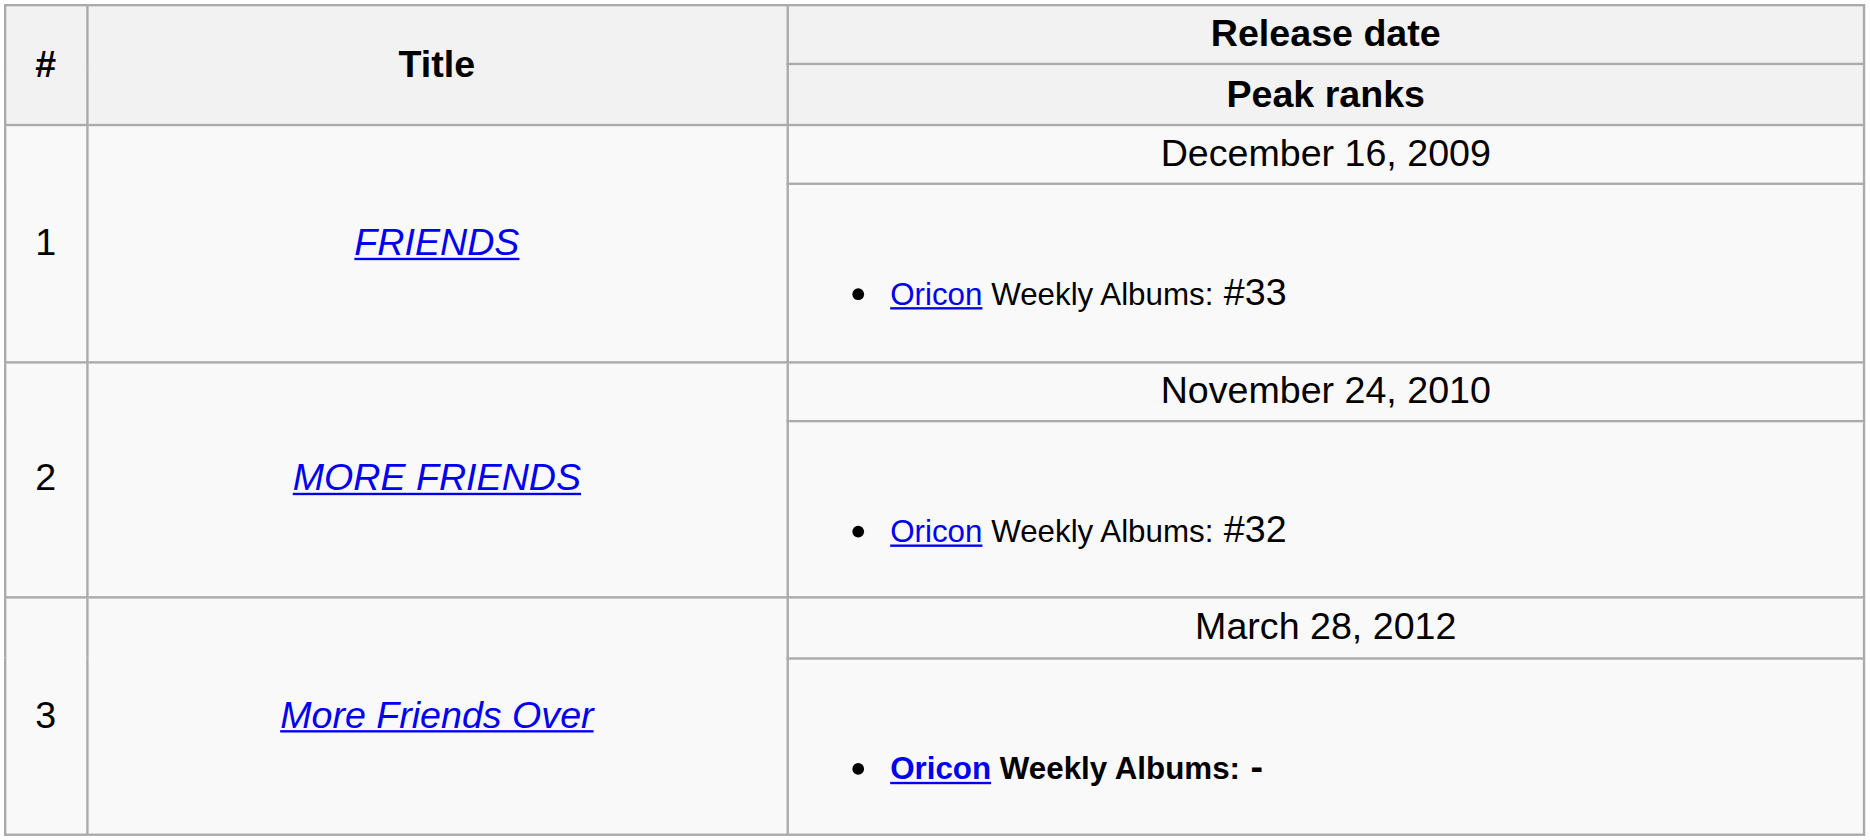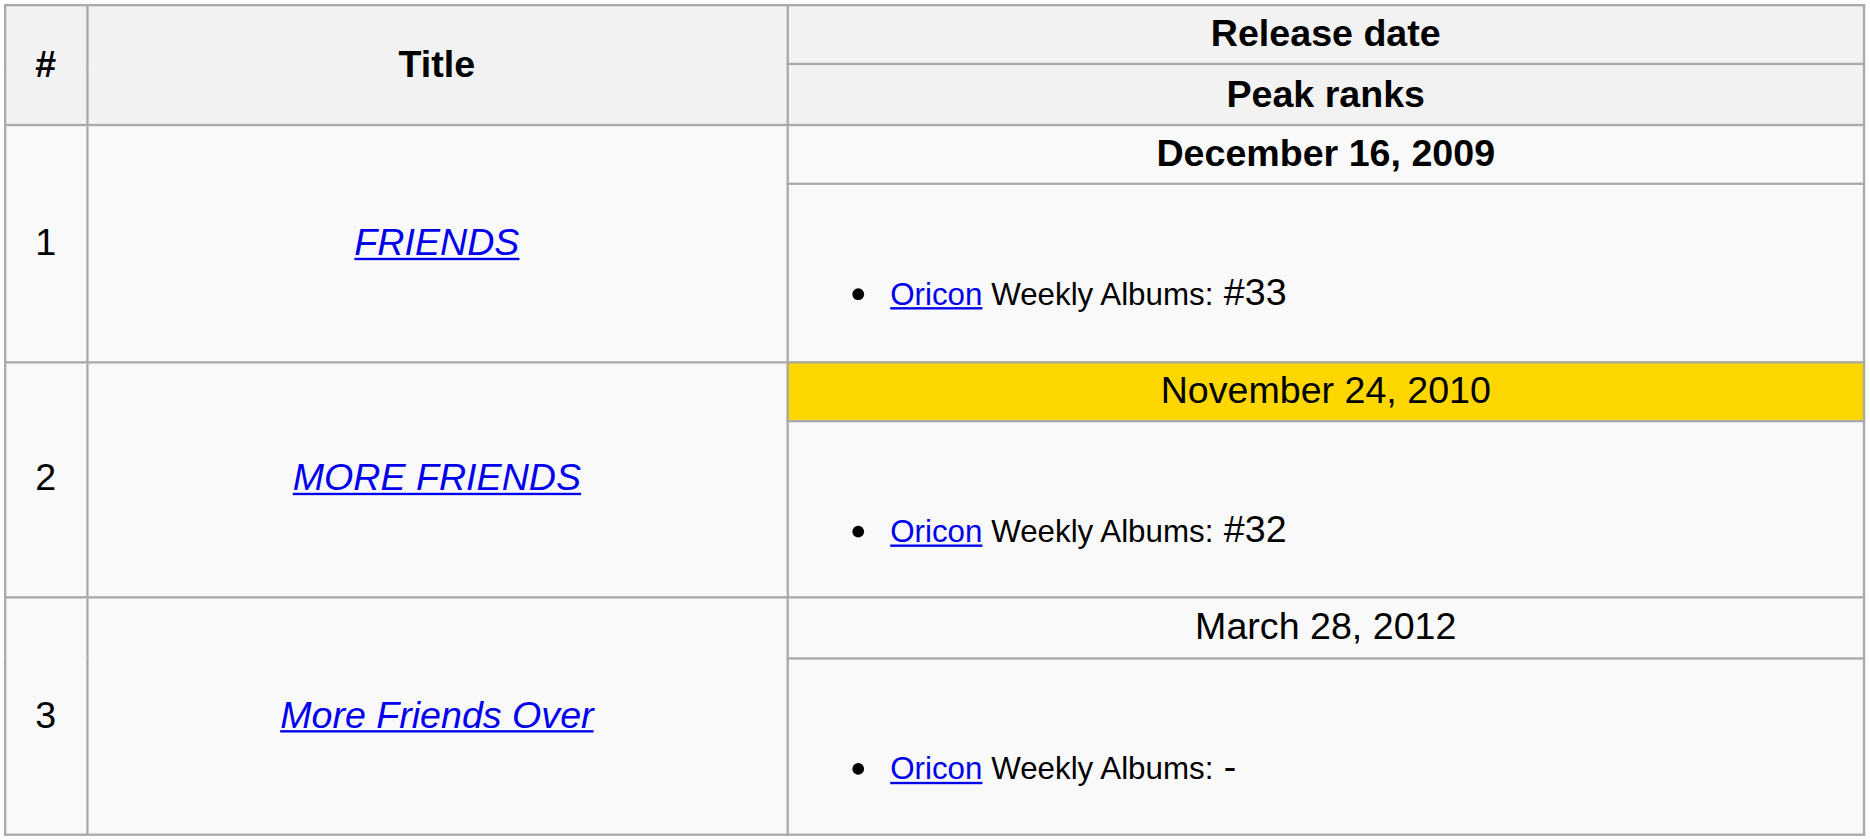December 16, 2009 | Release date / Peak ranks: normal -> bold
November 24, 2010 | Release date / Peak ranks: no background -> gold background
Oricon Weekly Albums: - | Release date / Peak ranks: bold -> normal
